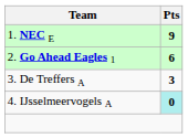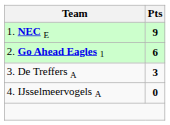4. IJsselmeervogels A | Pts: paleturquoise background -> no background
